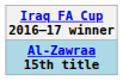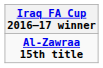row 2 | column 1: lightblue background -> no background
